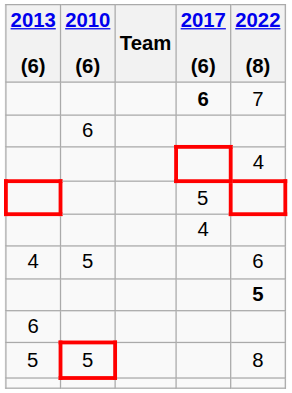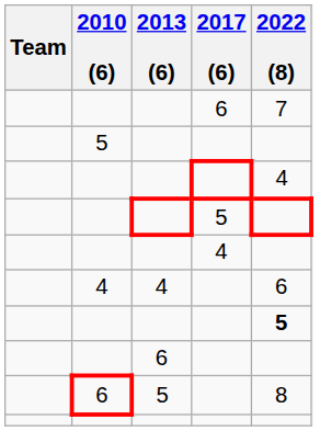columns swapped: Team <-> 2013 (6)
row 2 | 2017 (6): bold -> normal
row 3 | 2010 (6): 6 -> 5
row 7 | 2010 (6): 5 -> 4
row 10 | 2010 (6): 5 -> 6
